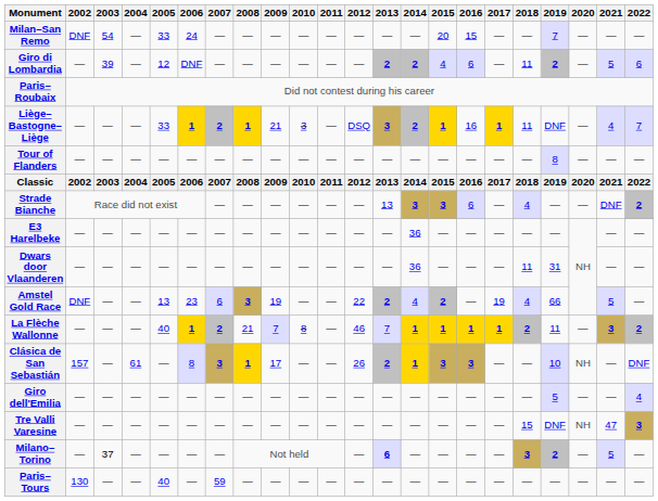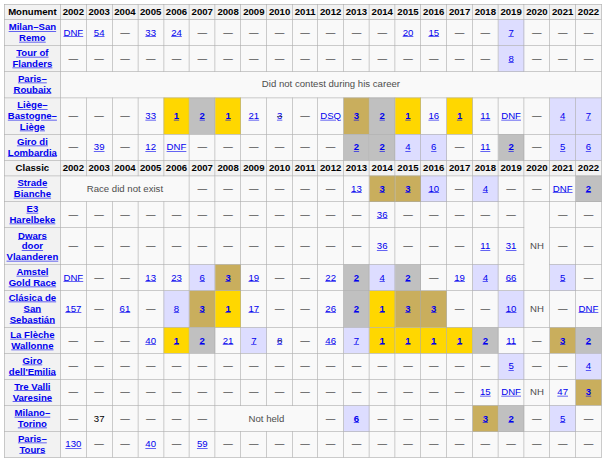rows swapped: Tour of Flanders <-> Giro di Lombardia
Strade Bianche | 2016: 6 -> 10
rows swapped: La Flèche Wallonne <-> Clásica de San Sebastián
